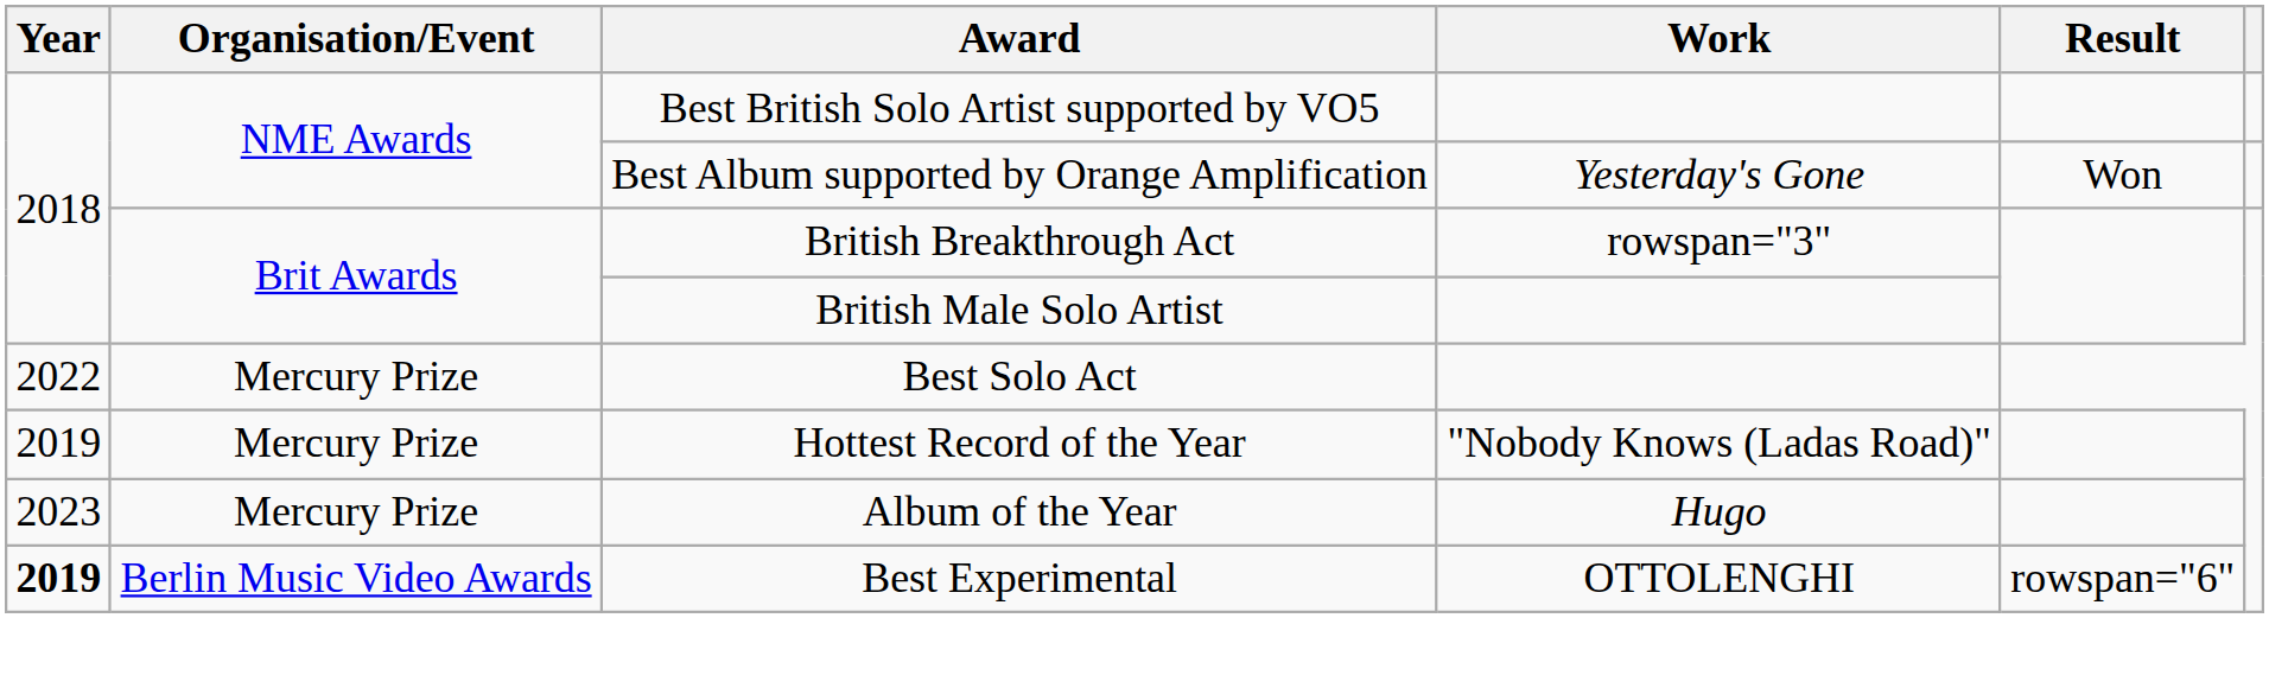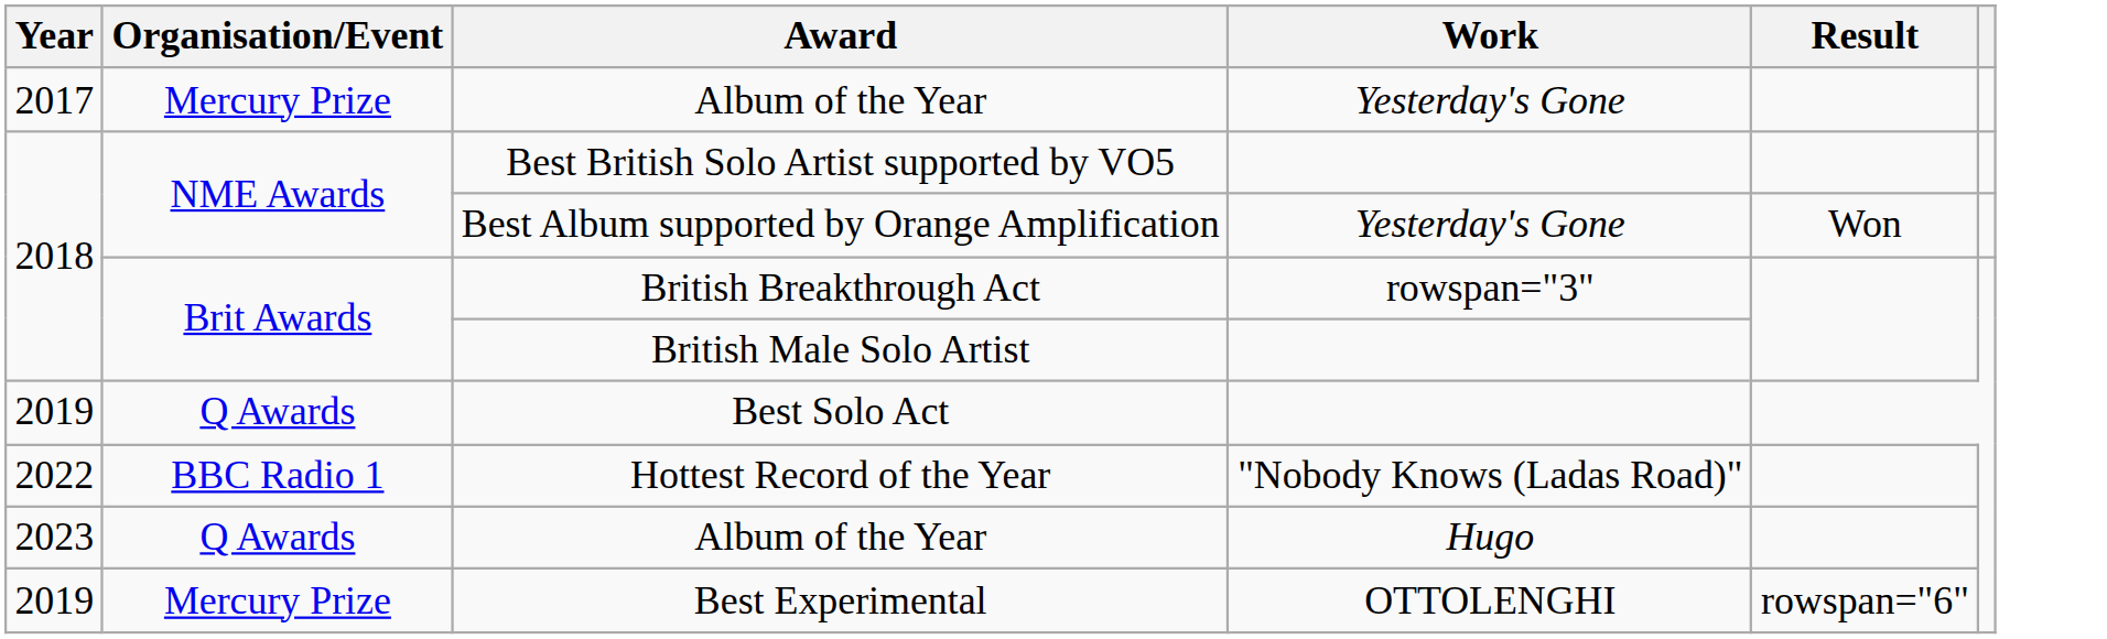+ row: 2017 | Mercury Prize | Album of the Year | Yesterday's Gone
Best Solo Act | Year: 2022 -> 2019
Best Solo Act | Organisation/Event: Mercury Prize -> Q Awards
Hottest Record of the Year | Year: 2019 -> 2022
Hottest Record of the Year | Organisation/Event: Mercury Prize -> BBC Radio 1
Album of the Year / Hugo | Organisation/Event: Mercury Prize -> Q Awards
Best Experimental | Year: bold -> normal
Best Experimental | Organisation/Event: Berlin Music Video Awards -> Mercury Prize
